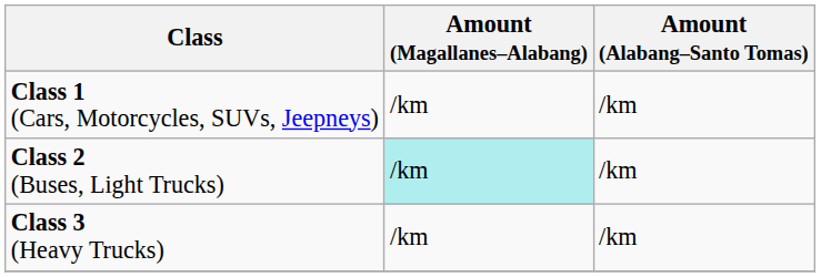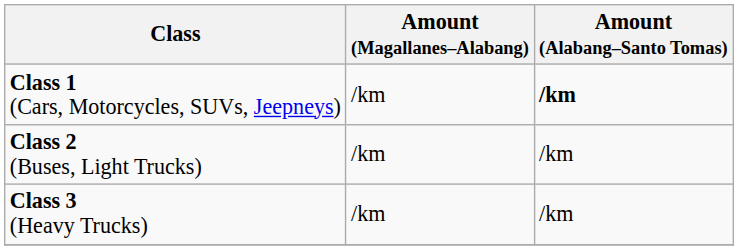Class 1 (Cars, Motorcycles, SUVs, Jeepneys) | Amount (Alabang–Santo Tomas): normal -> bold
Class 2 (Buses, Light Trucks) | Amount (Magallanes–Alabang): paleturquoise background -> no background
